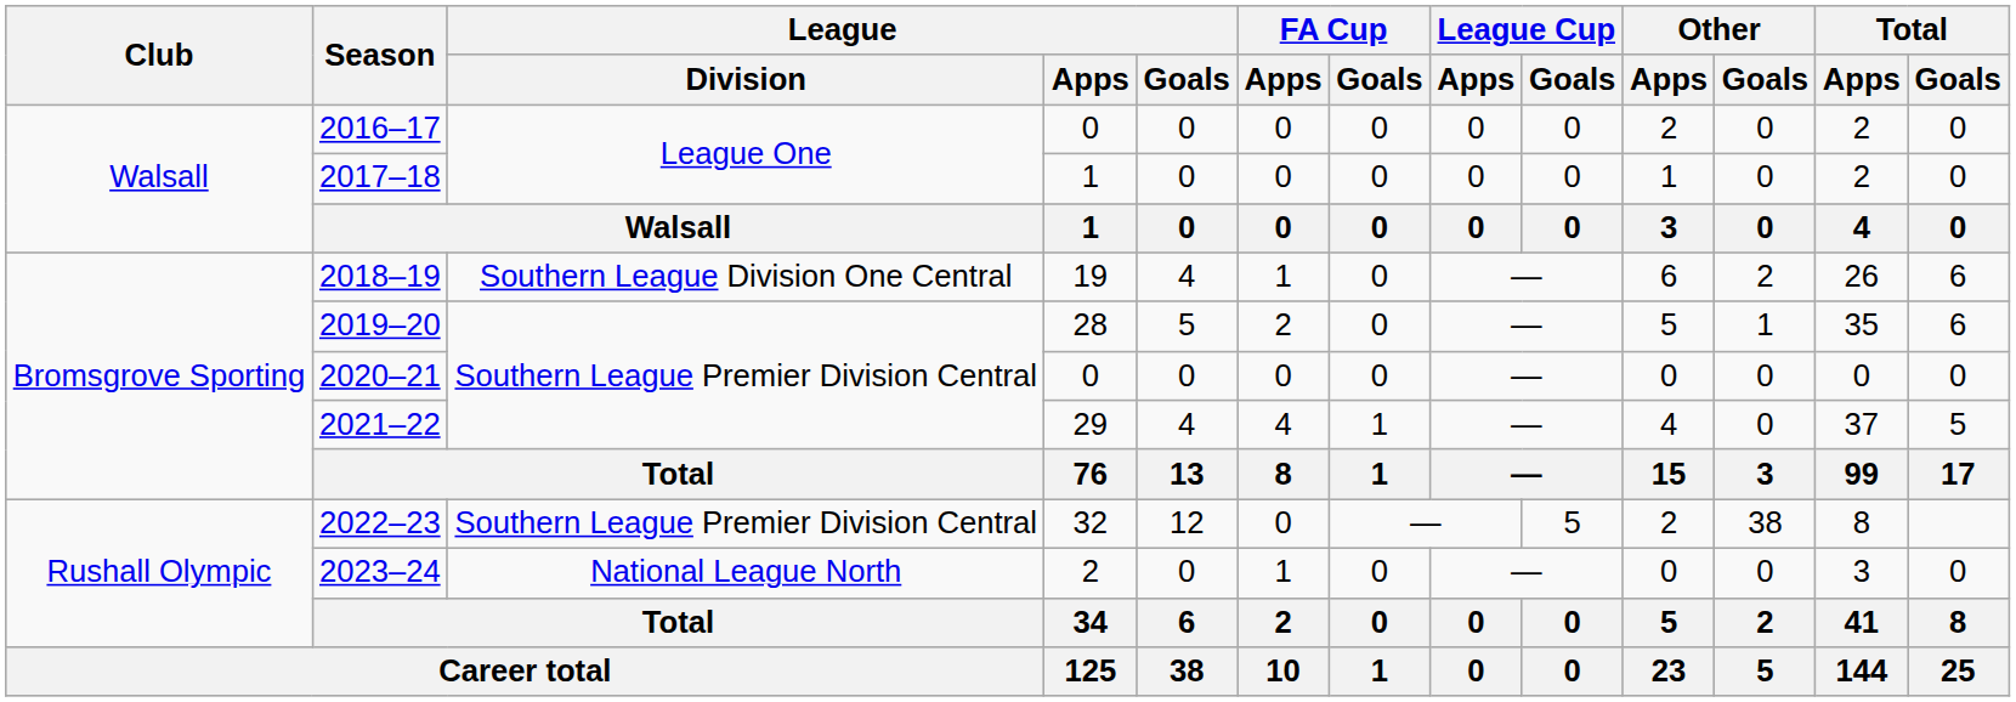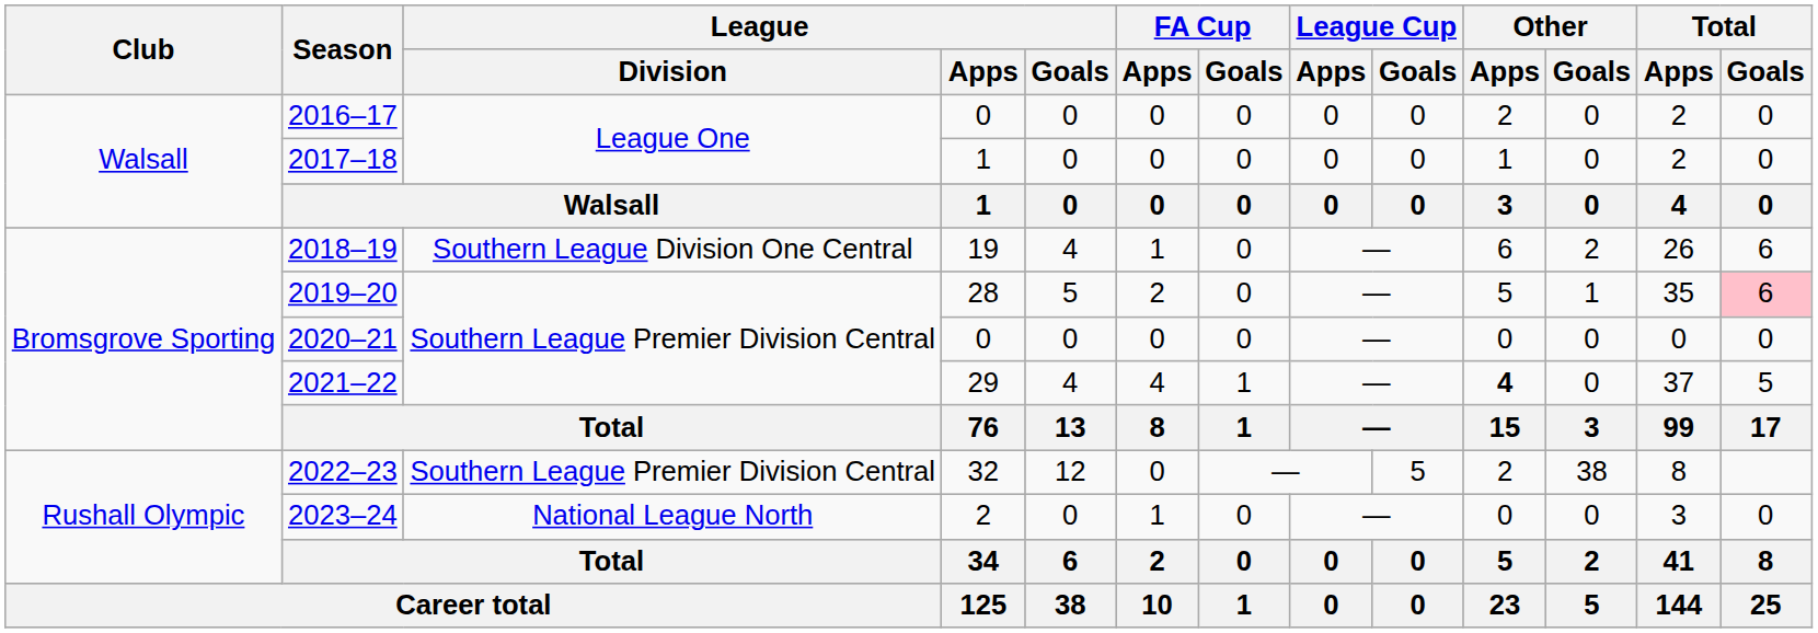2019–20 | Total / Goals: no background -> pink background
2021–22 | Other / Apps: normal -> bold
